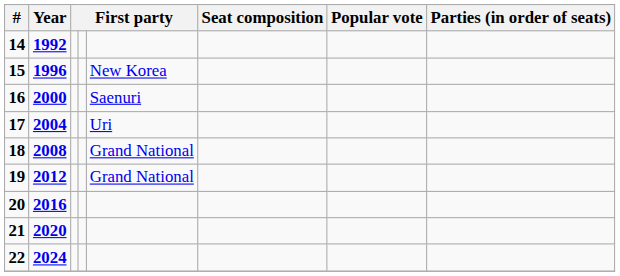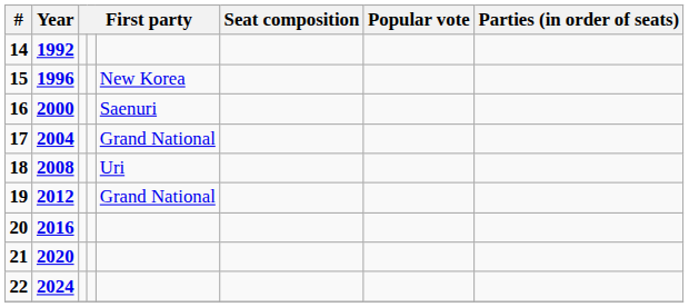17 | column 5: Uri -> Grand National
18 | column 5: Grand National -> Uri
